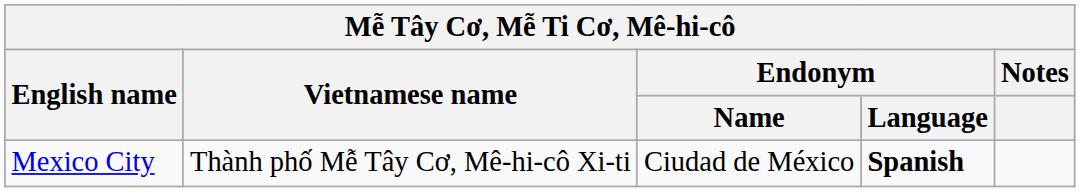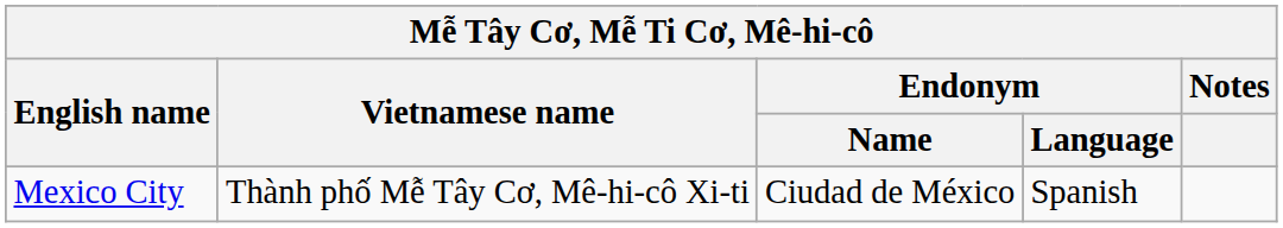Mexico City | Endonym / Language: bold -> normal
